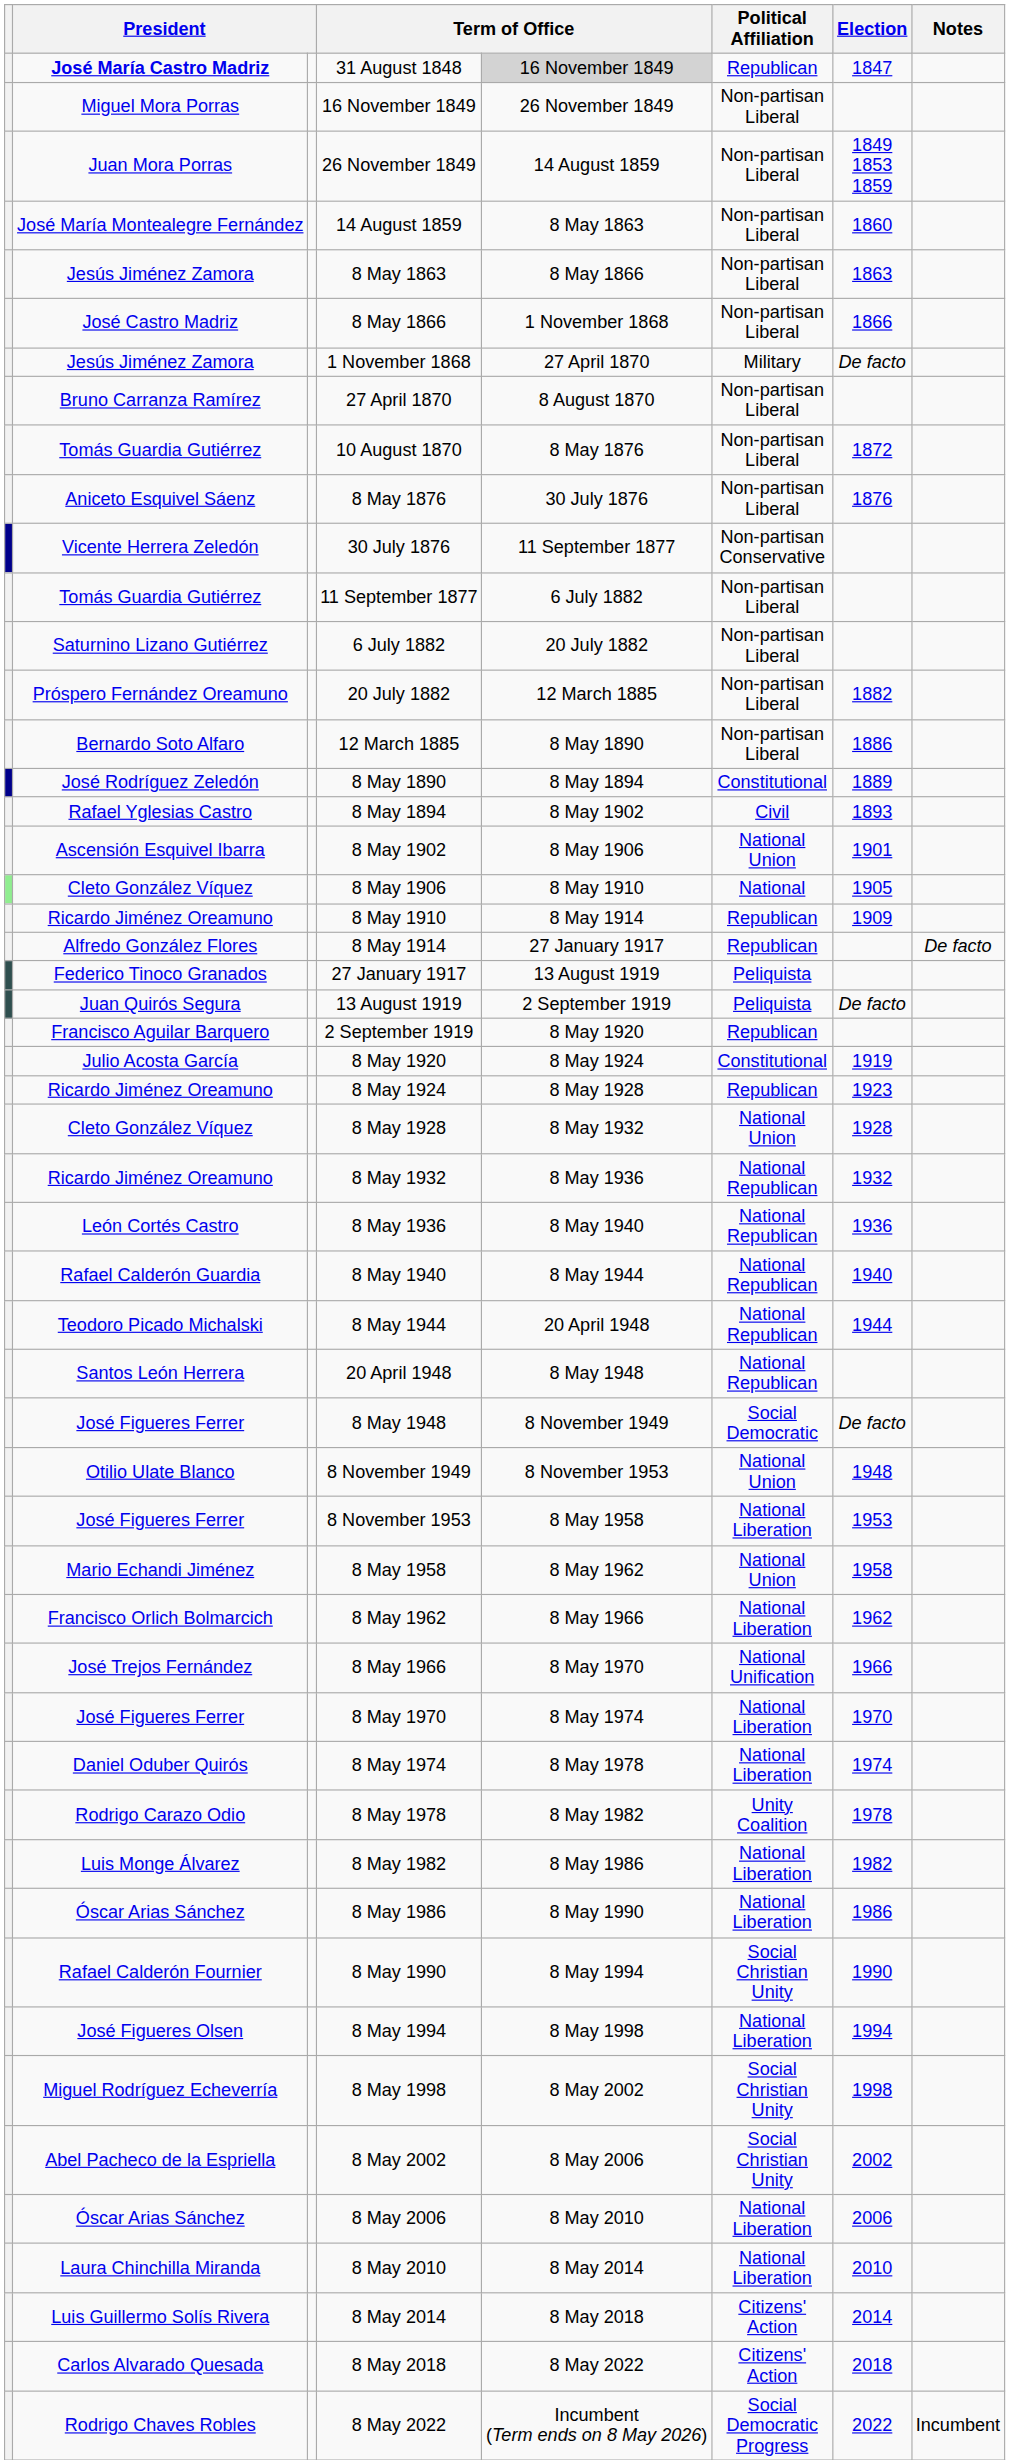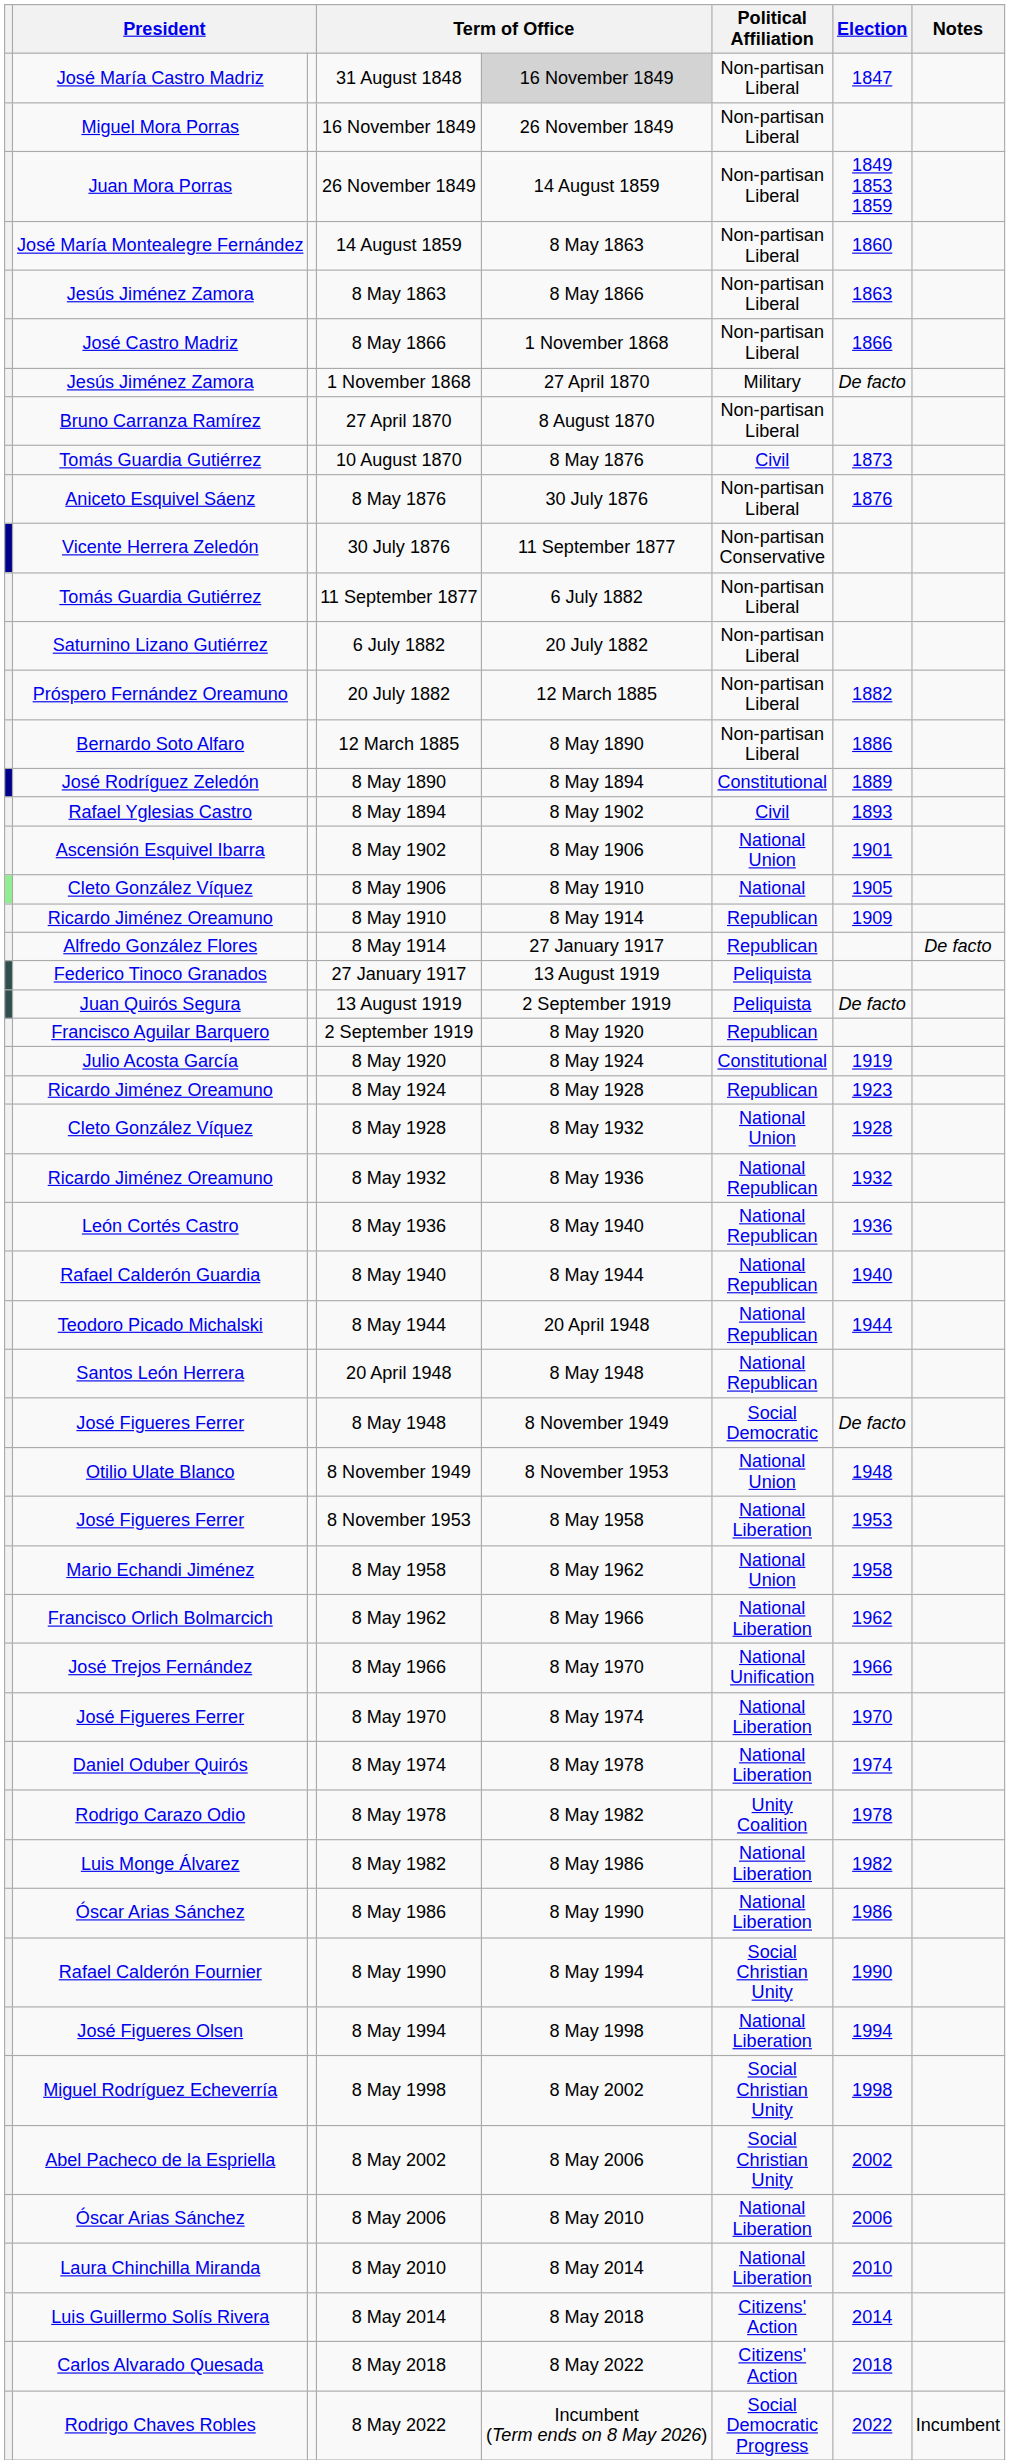31 August 1848 | column 2: bold -> normal
31 August 1848 | Political Affiliation: Republican -> Non-partisan Liberal
10 August 1870 | Political Affiliation: Non-partisan Liberal -> Civil
10 August 1870 | Election: 1872 -> 1873
